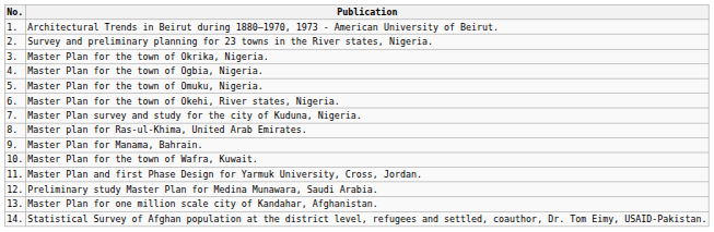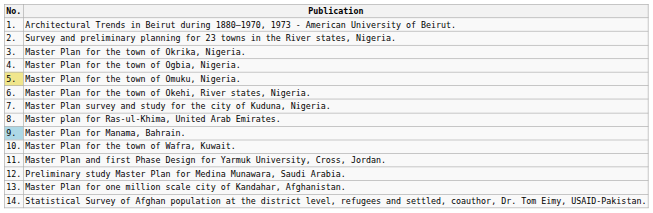Master Plan for the town of Omuku, Nigeria. | No.: no background -> khaki background
Master Plan for Manama, Bahrain. | No.: no background -> lightblue background
